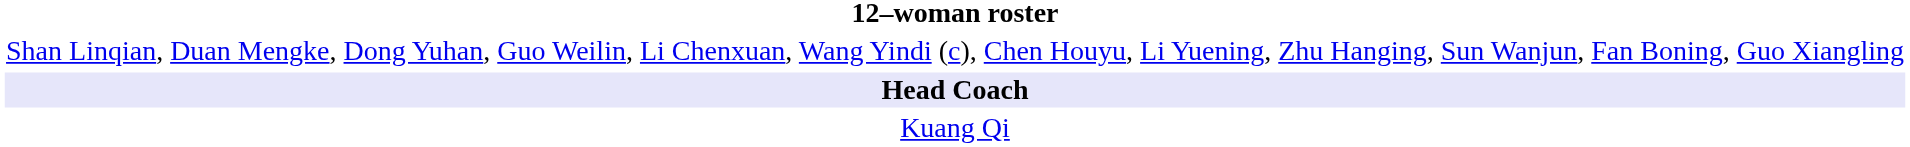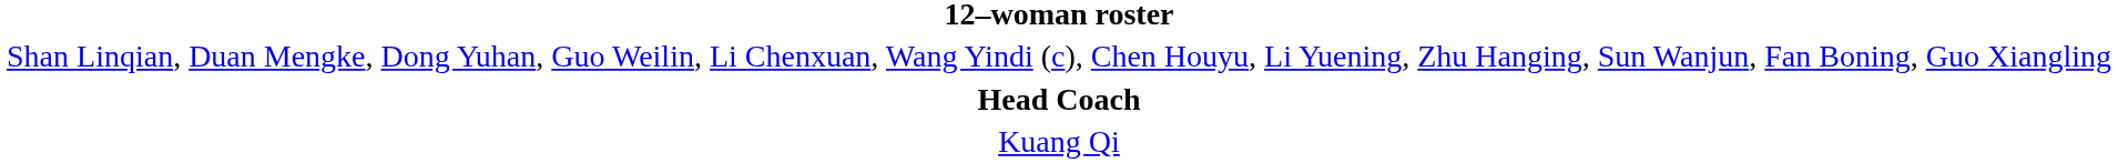row 3 | column 1: lavender background -> no background
